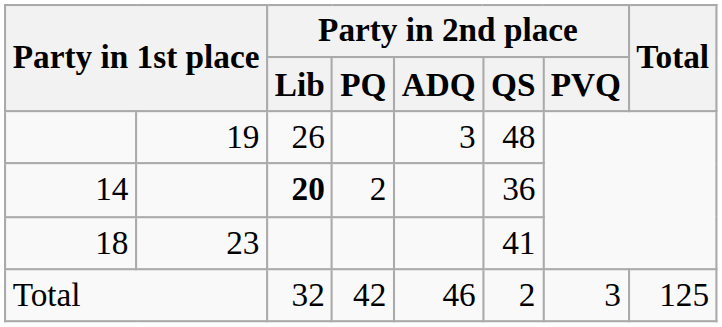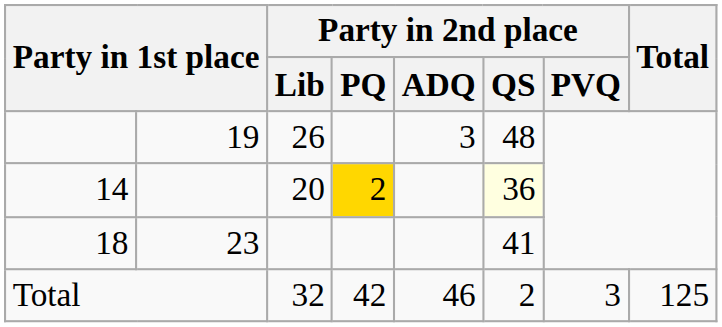14 | Party in 2nd place / Lib: bold -> normal
14 | Party in 2nd place / PQ: no background -> gold background
14 | Party in 2nd place / QS: no background -> lightyellow background
